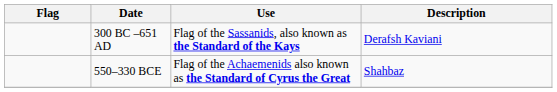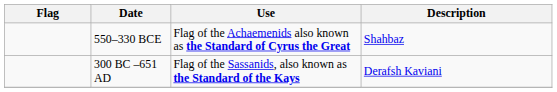rows swapped: 550–330 BCE <-> 300 BC –651 AD
